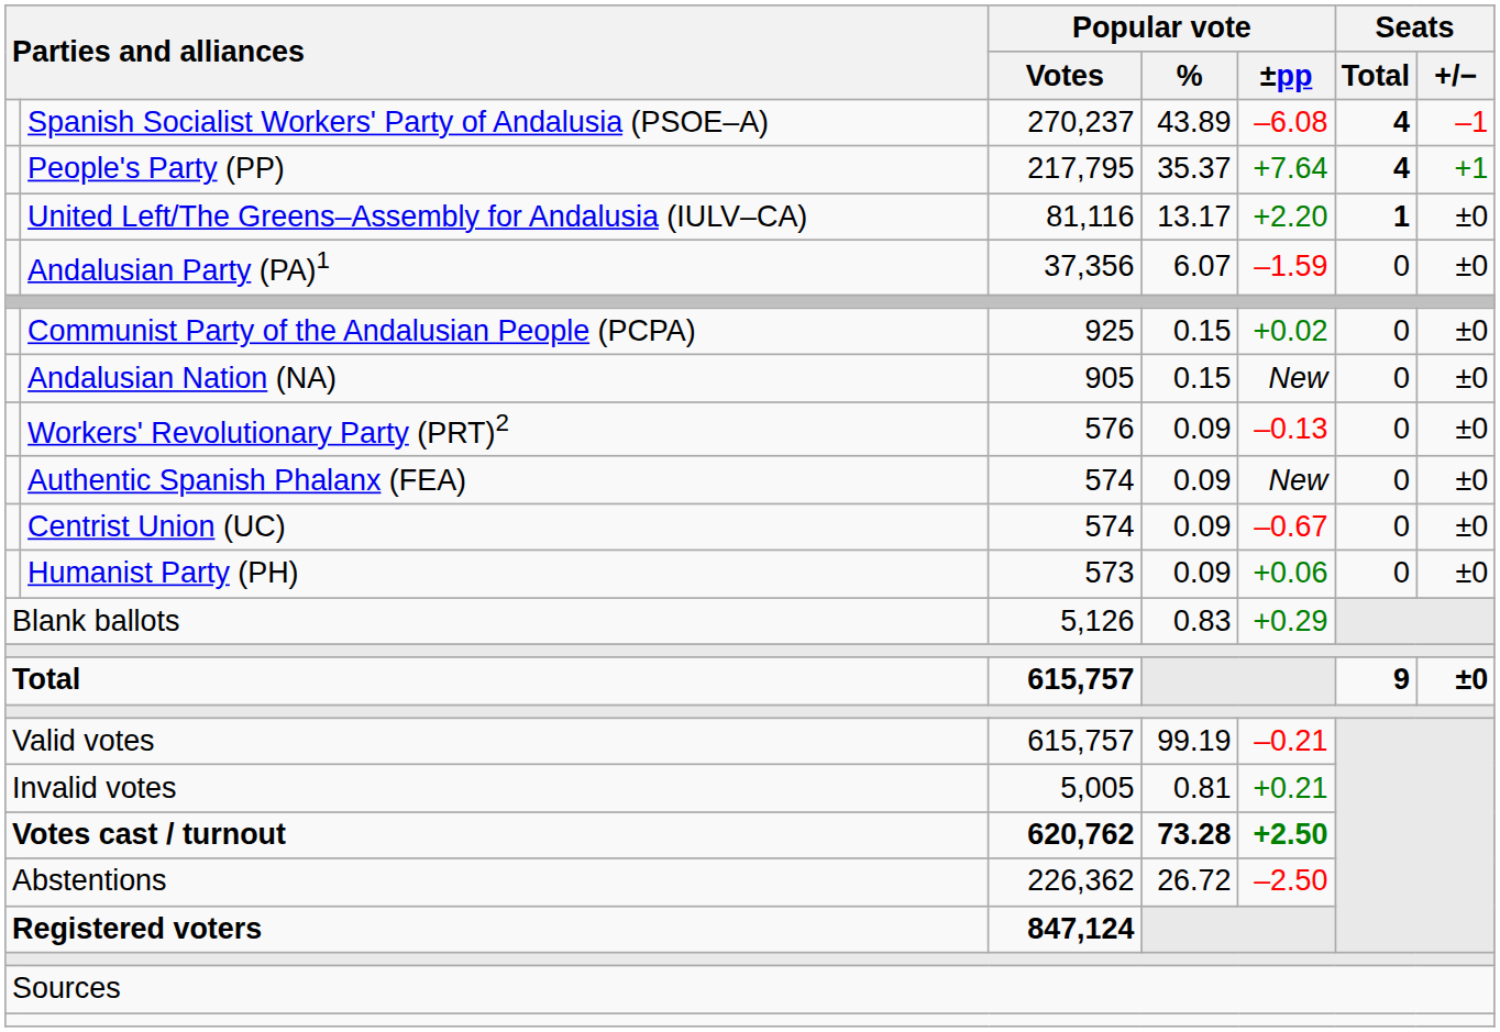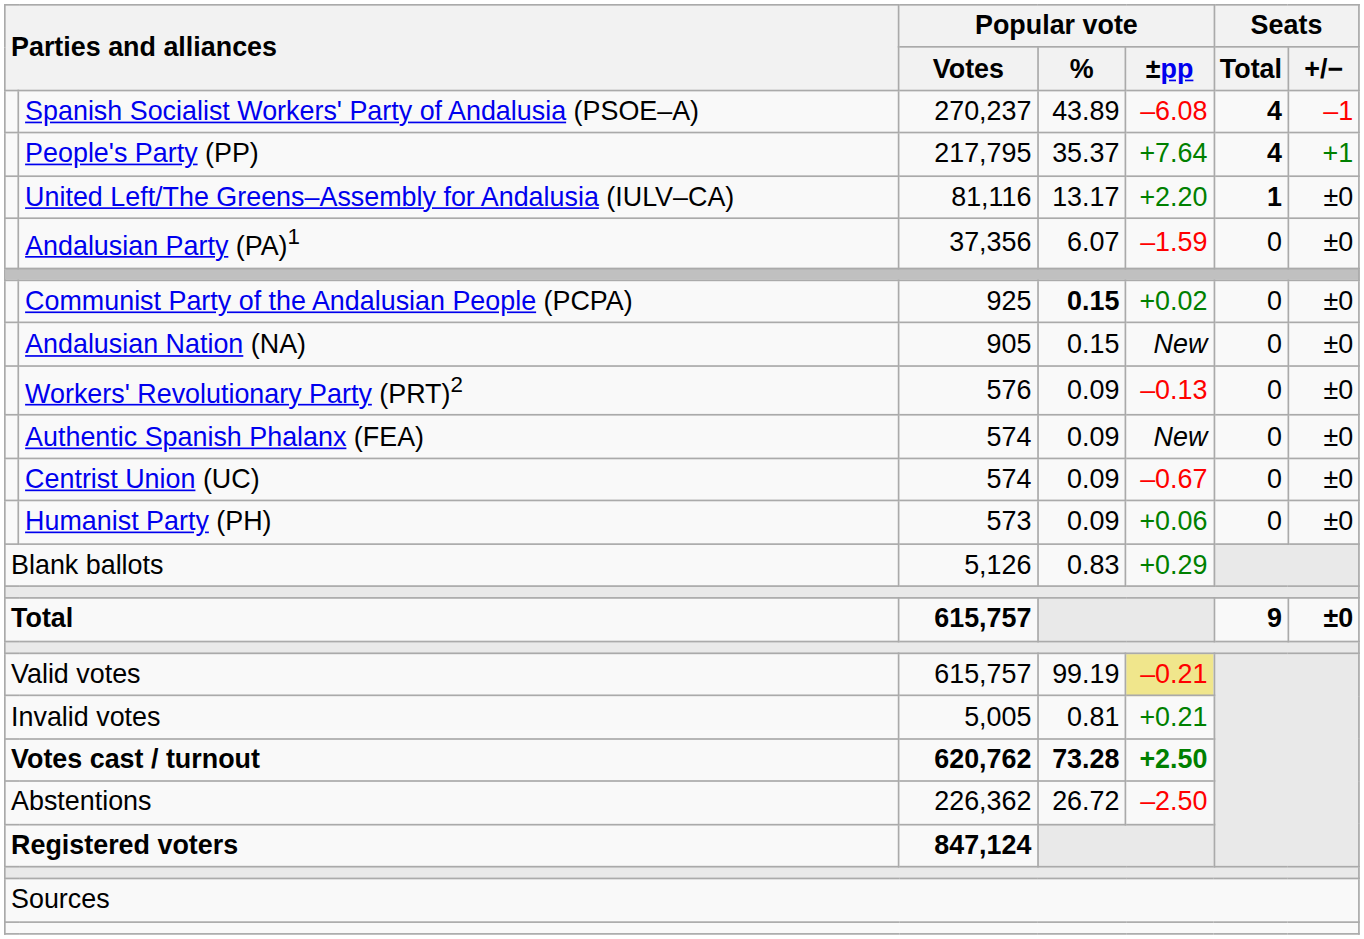Communist Party of the Andalusian People (PCPA) | Popular vote / %: normal -> bold
Valid votes | Popular vote / ±pp: no background -> khaki background
